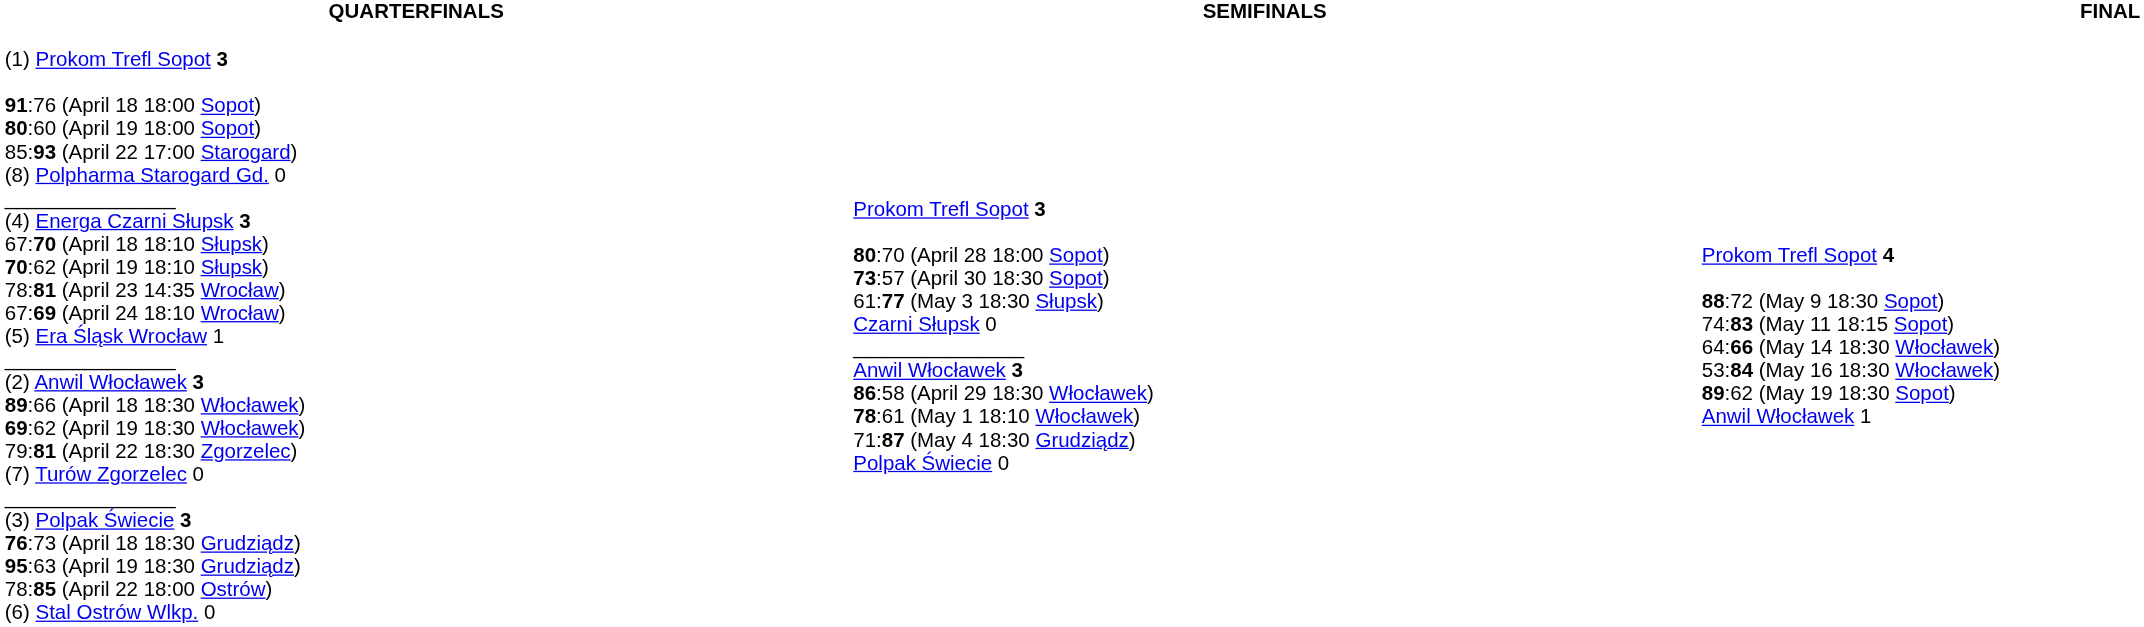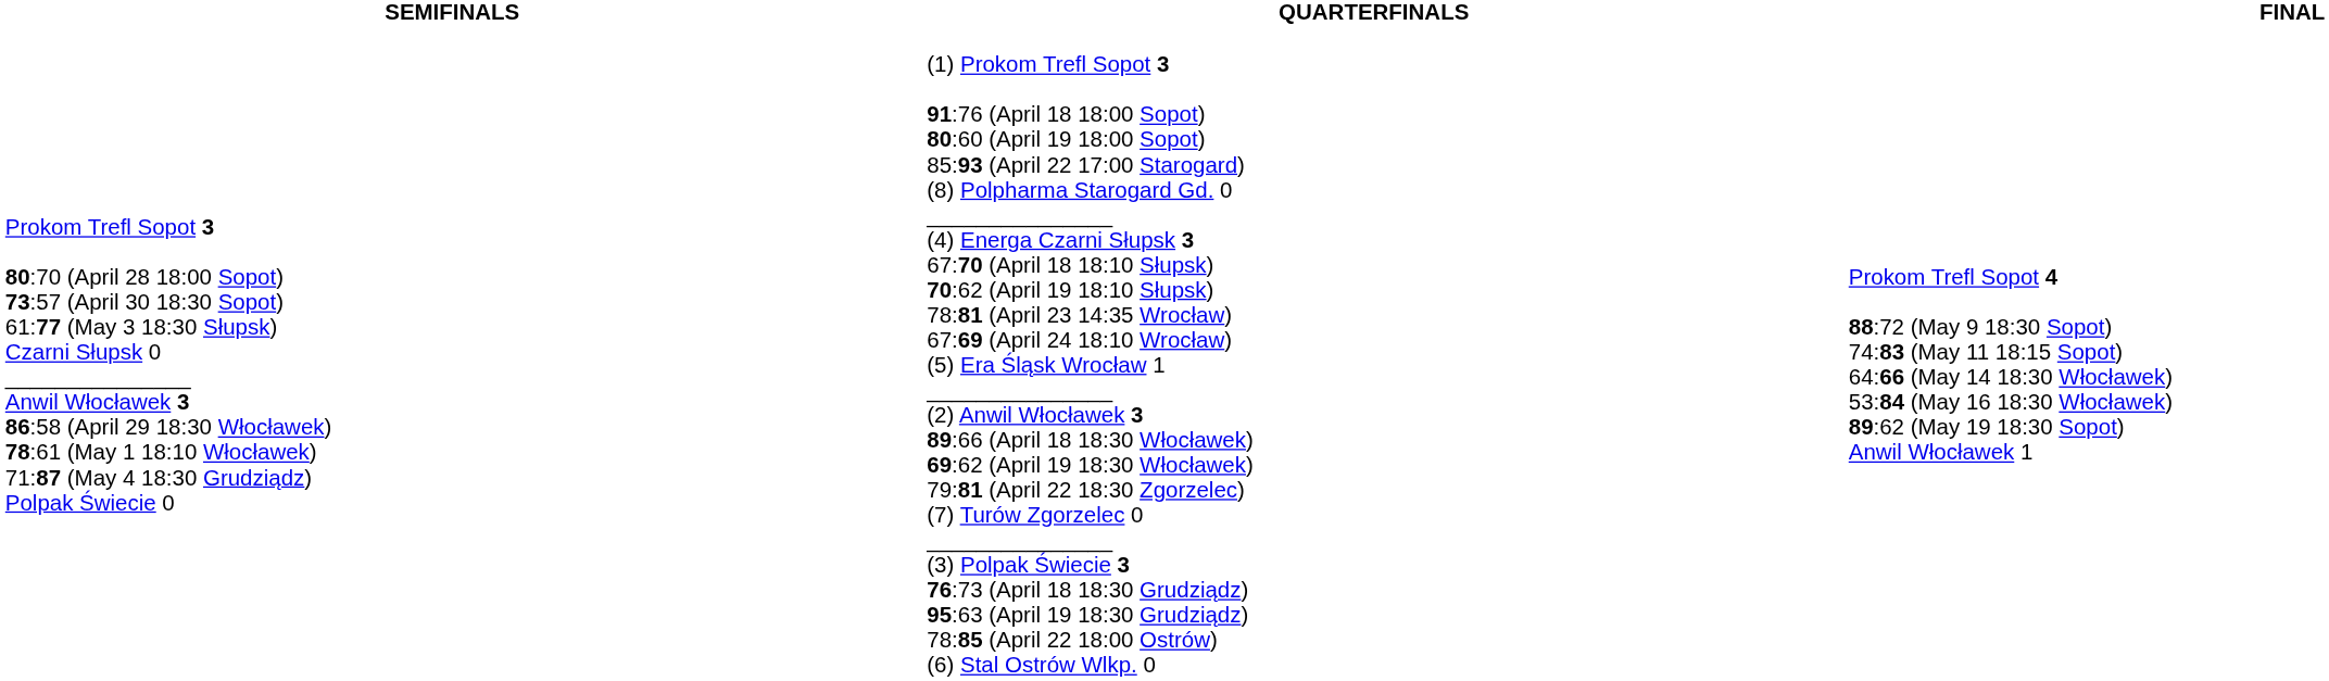columns swapped: QUARTERFINALS <-> SEMIFINALS
